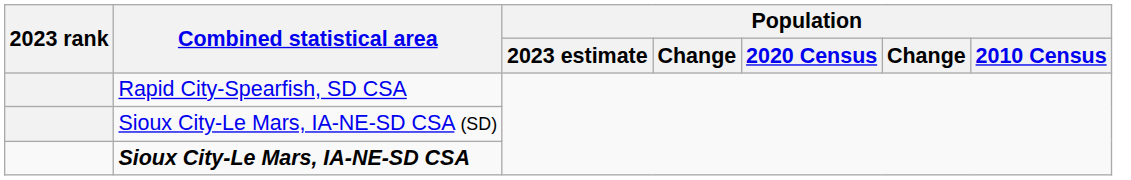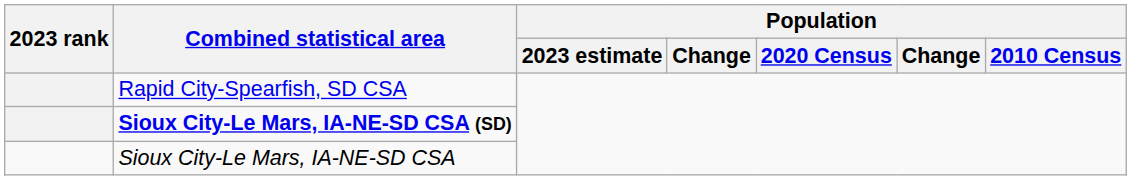Sioux City-Le Mars, IA-NE-SD CSA (SD) | Combined statistical area: normal -> bold
Sioux City-Le Mars, IA-NE-SD CSA | Combined statistical area: bold -> normal
